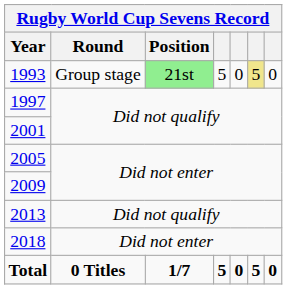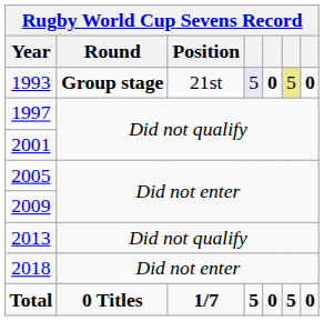1993 | Round: normal -> bold
1993 | Position: lightgreen background -> no background
1993 | column 4: no background -> lavender background
1993 | column 5: normal -> bold
1993 | column 7: normal -> bold
